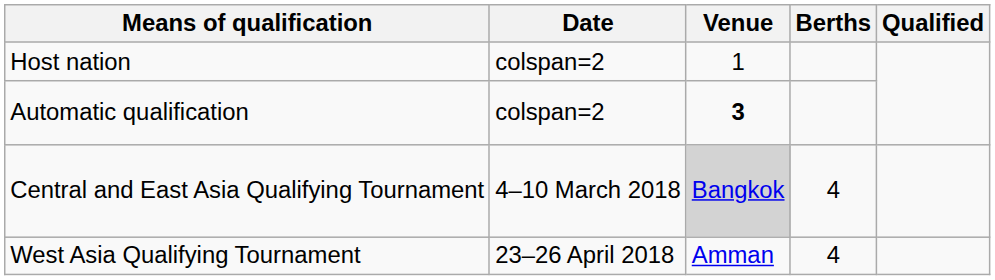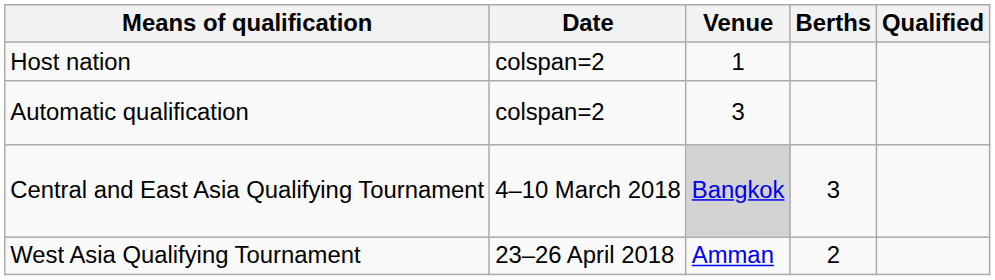Automatic qualification | Venue: bold -> normal
Central and East Asia Qualifying Tournament | Berths: 4 -> 3
West Asia Qualifying Tournament | Berths: 4 -> 2
